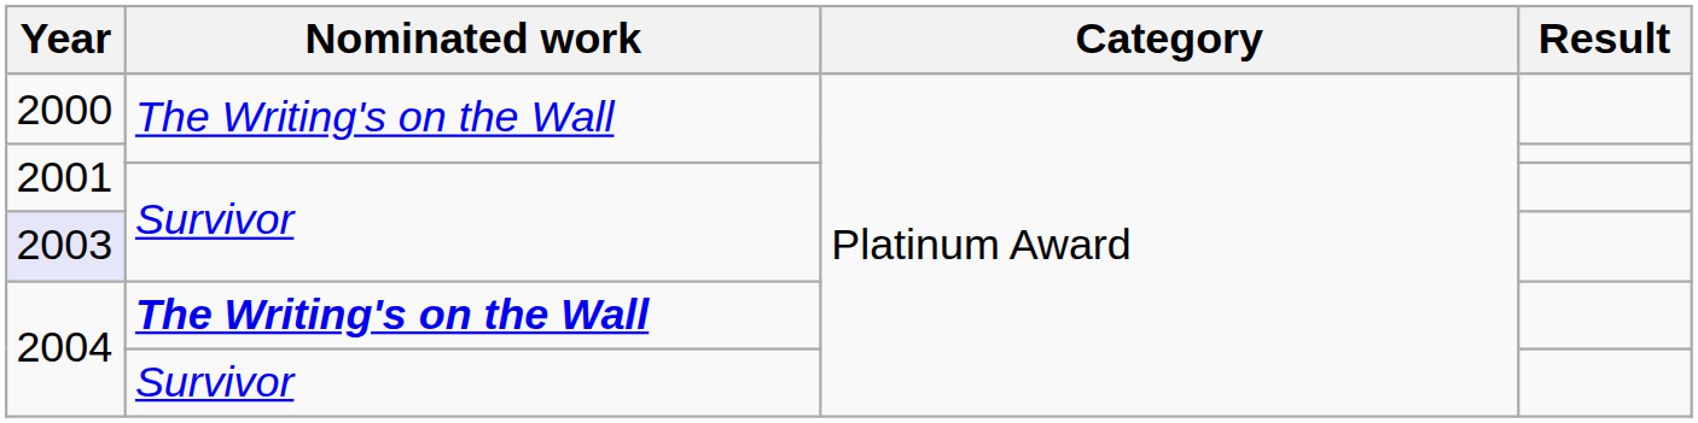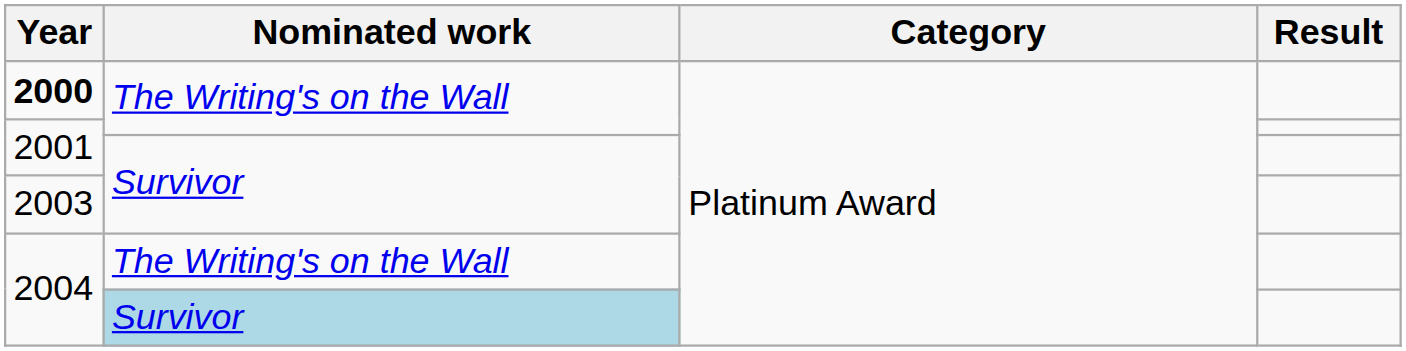2000 | Year: normal -> bold
2003 | Year: lavender background -> no background
2004 / The Writing's on the Wall | Nominated work: bold -> normal
2004 / Survivor | Nominated work: no background -> lightblue background
